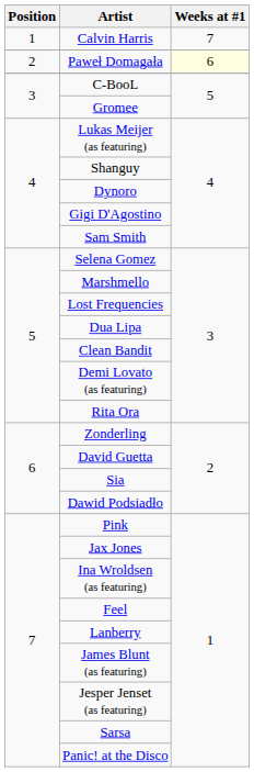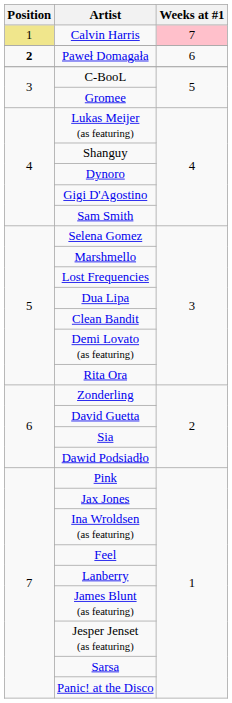Calvin Harris | Position: no background -> khaki background
Calvin Harris | Weeks at #1: no background -> pink background
Paweł Domagała | Position: normal -> bold
Paweł Domagała | Weeks at #1: lightyellow background -> no background
